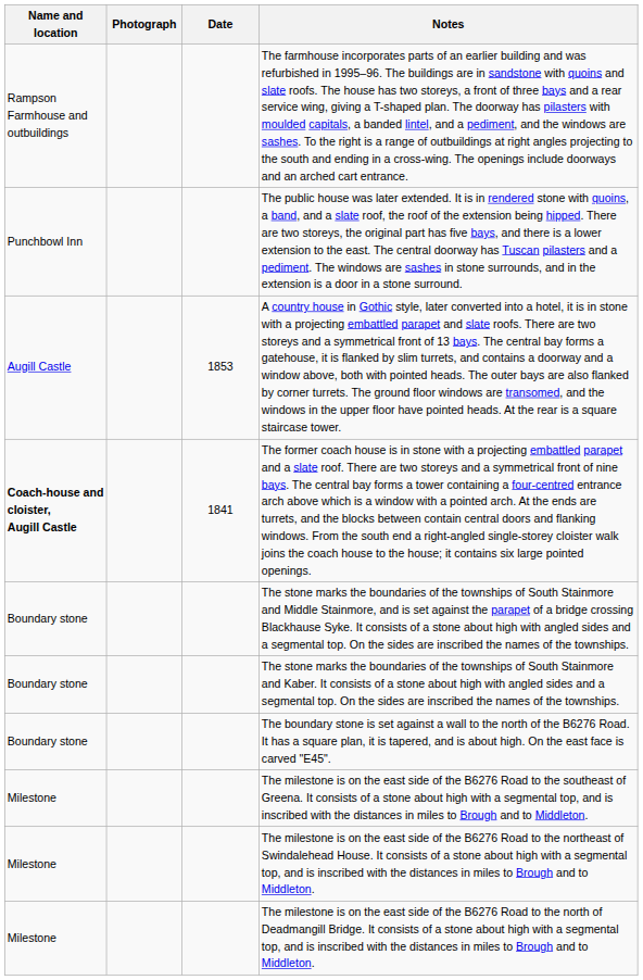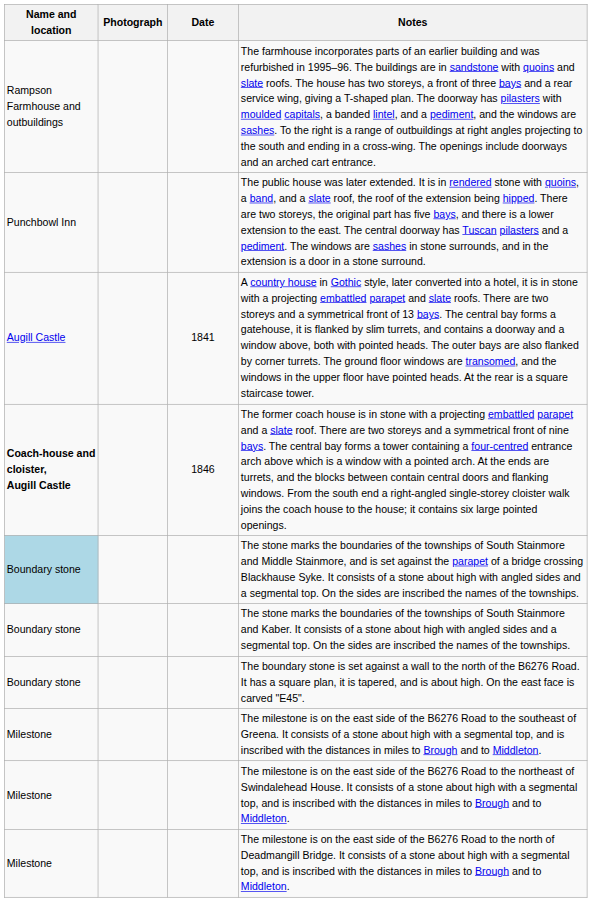row 4 | Date: 1853 -> 1841
row 5 | Date: 1841 -> 1846
row 6 | Name and location: no background -> lightblue background
